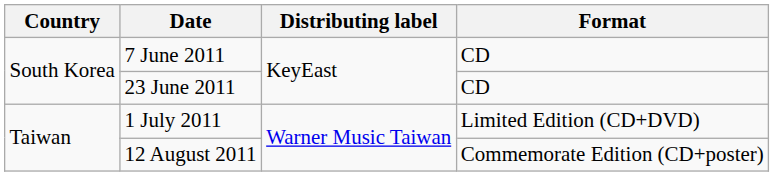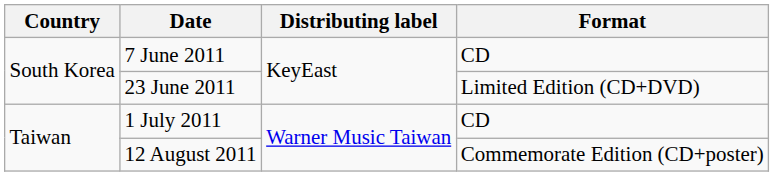23 June 2011 | Format: CD -> Limited Edition (CD+DVD)
1 July 2011 | Format: Limited Edition (CD+DVD) -> CD
